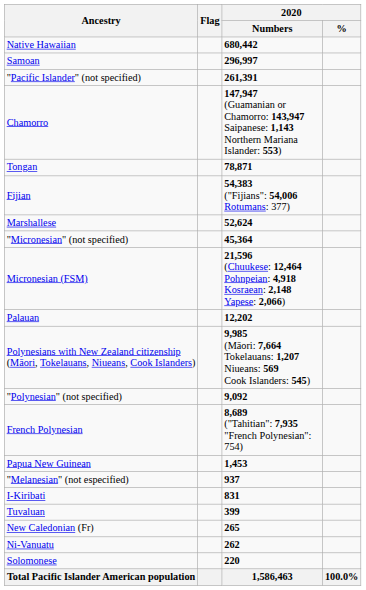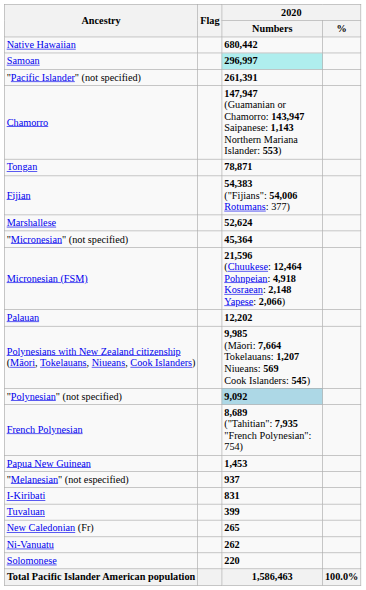Samoan | 2020 / Numbers: no background -> paleturquoise background
"Polynesian" (not specified) | 2020 / Numbers: no background -> lightblue background
